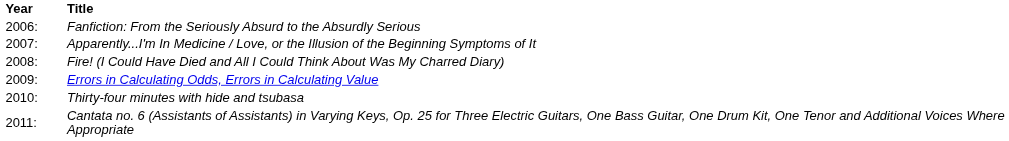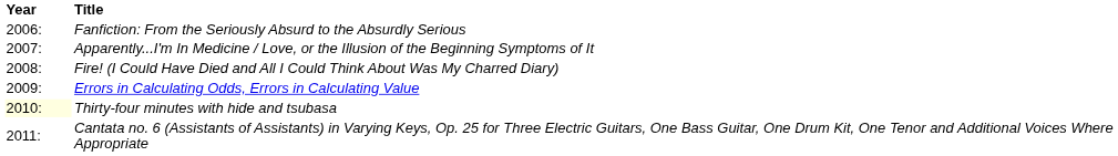Thirty-four minutes with hide and tsubasa | Year: no background -> lightyellow background
